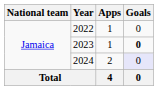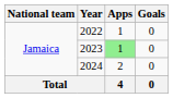2023 | Apps: no background -> lightgreen background
2023 | Goals: bold -> normal
2024 | Goals: lavender background -> no background
